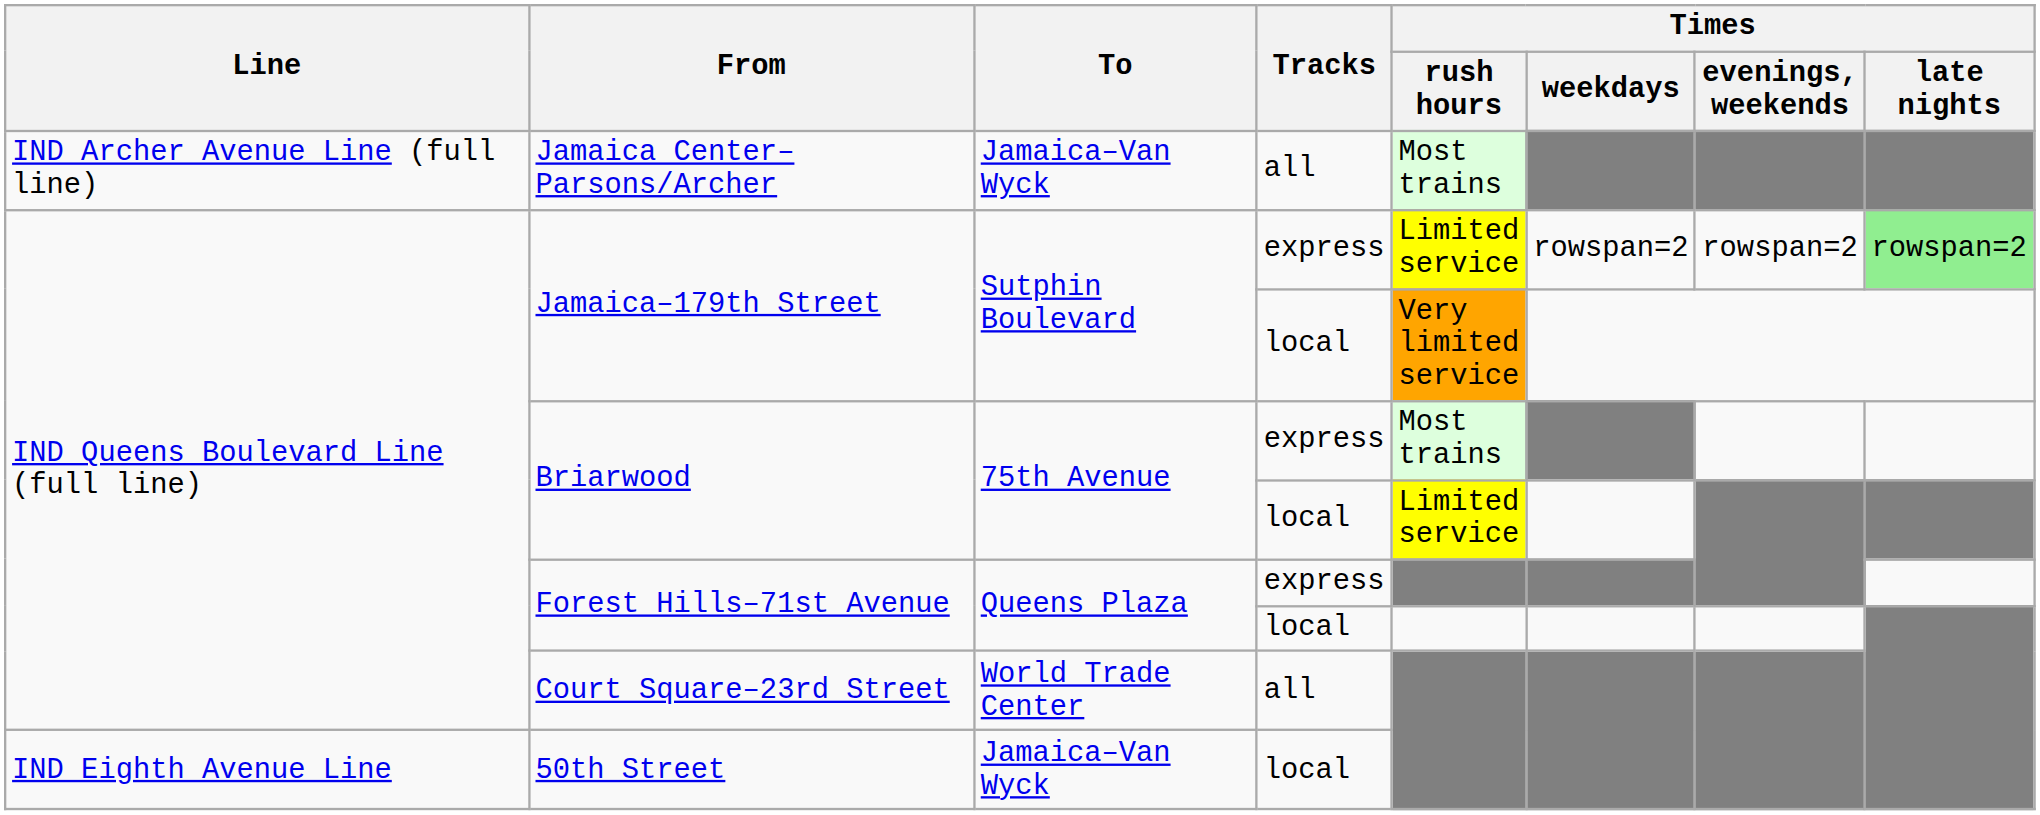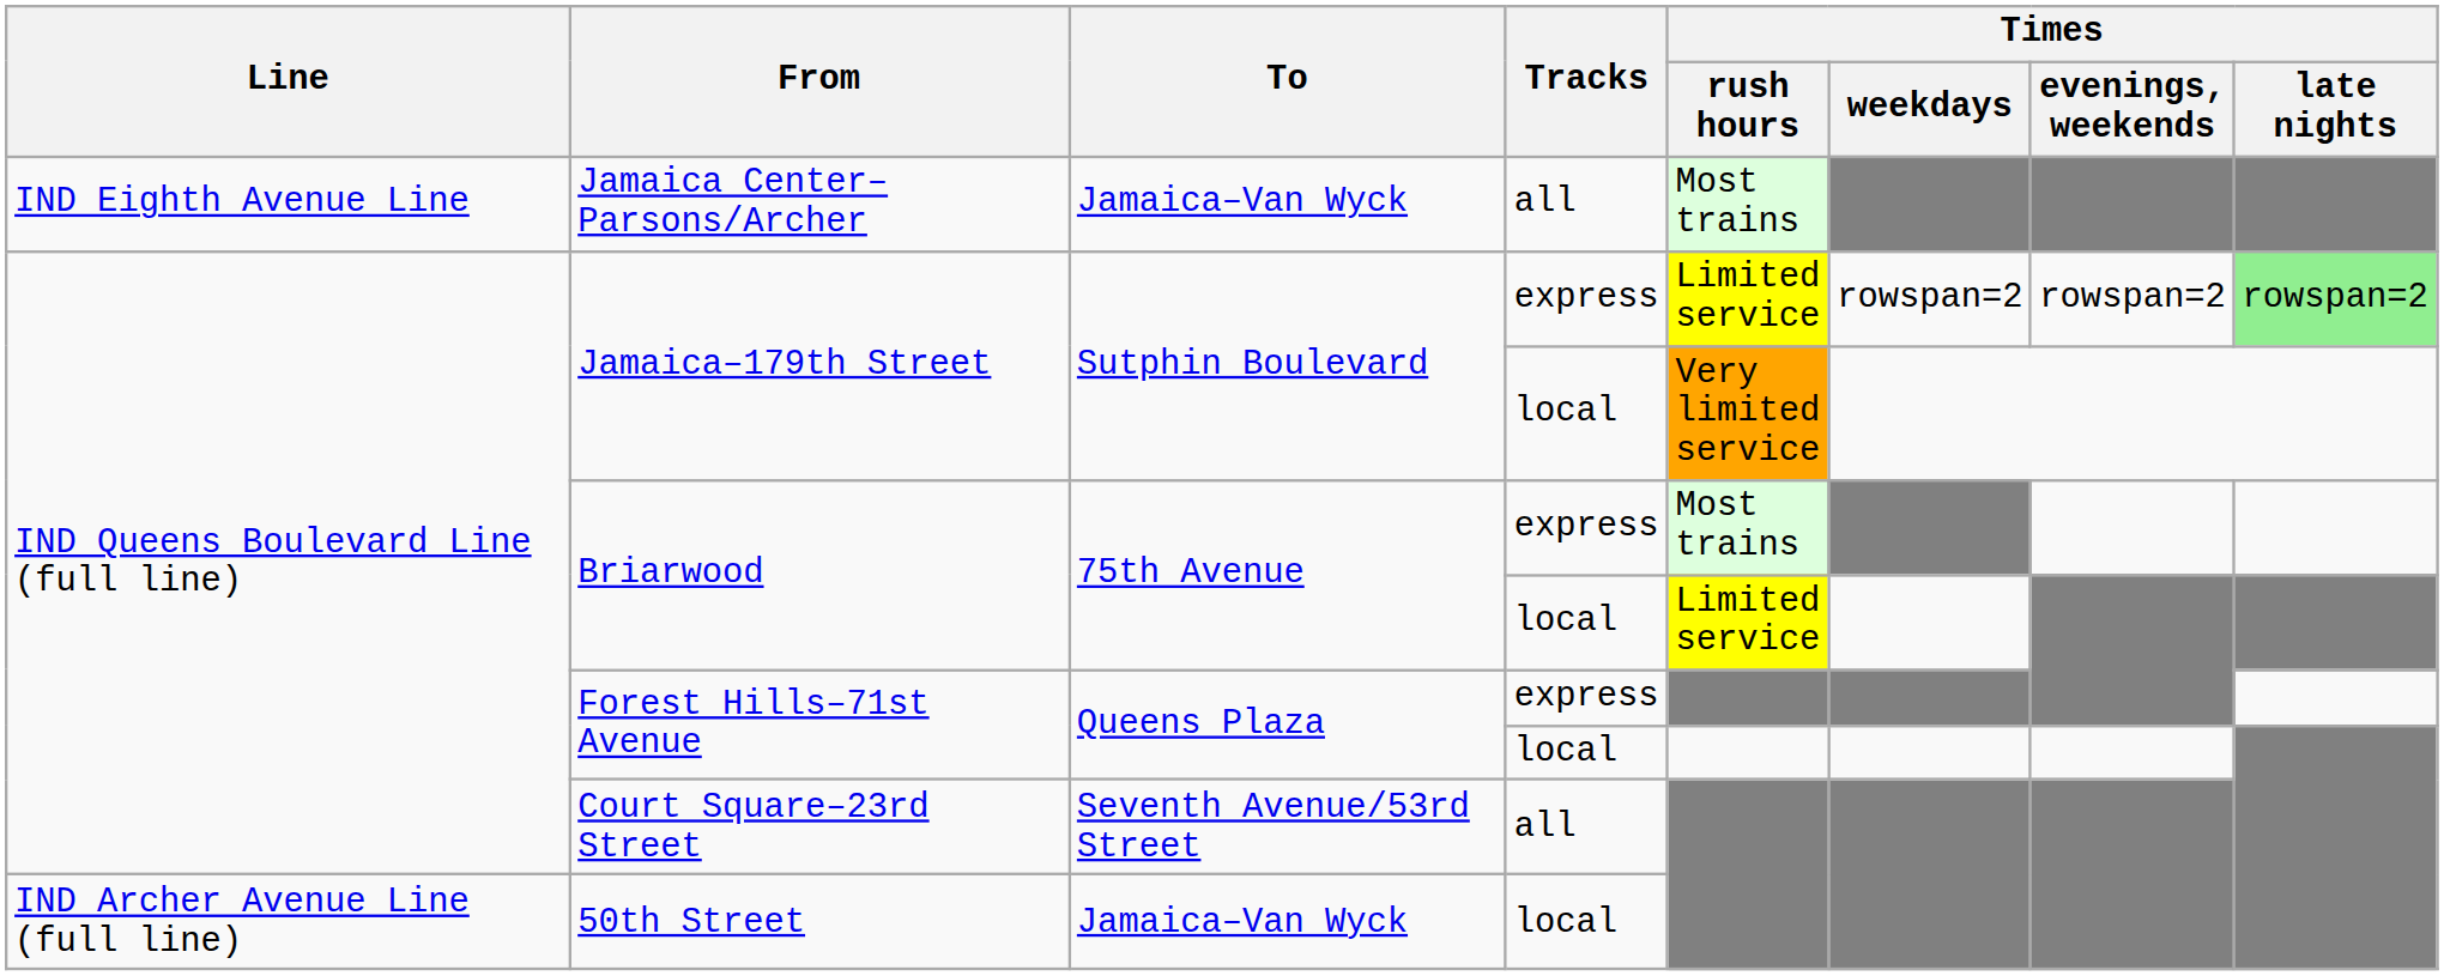Jamaica Center–Parsons/Archer | Line: IND Archer Avenue Line (full line) -> IND Eighth Avenue Line
Court Square–23rd Street | To: World Trade Center -> Seventh Avenue/53rd Street
50th Street | Line: IND Eighth Avenue Line -> IND Archer Avenue Line (full line)
